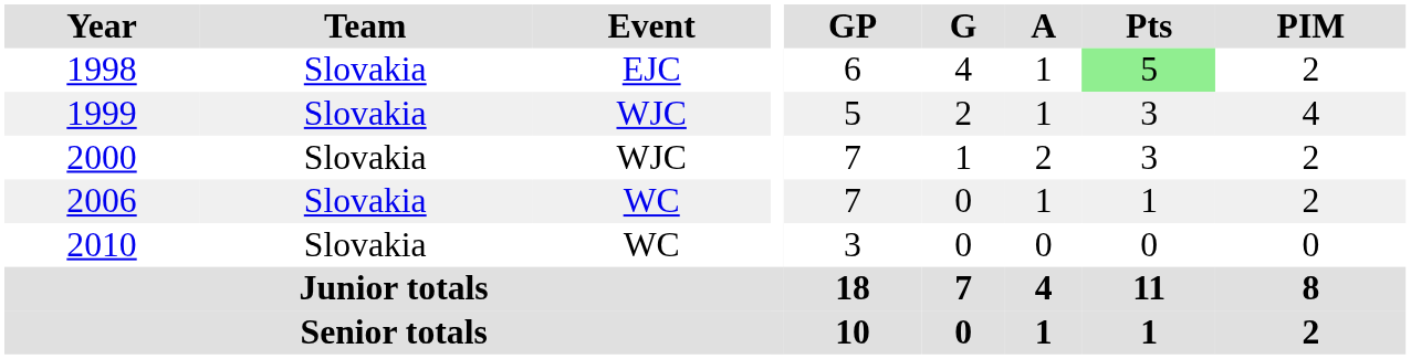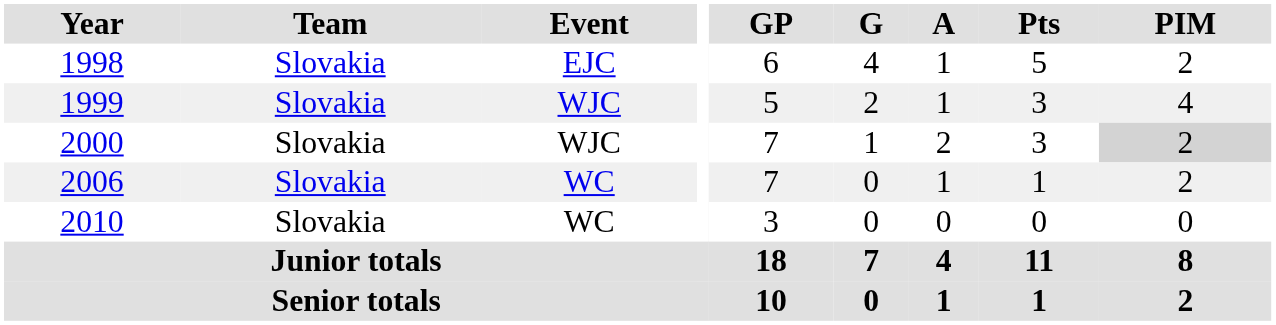1998 | Pts: lightgreen background -> no background
2000 | PIM: no background -> lightgrey background
